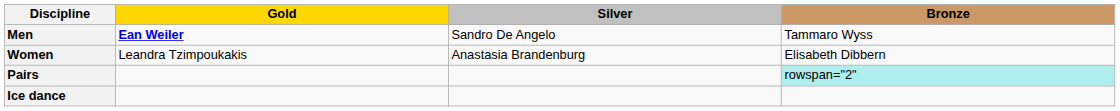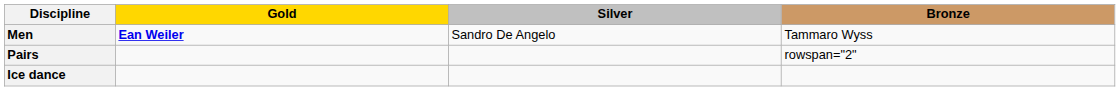- row: Women | Leandra Tzimpoukakis | Anastasia Brandenburg | Elisabeth Dibbern
Pairs | Bronze: paleturquoise background -> no background
